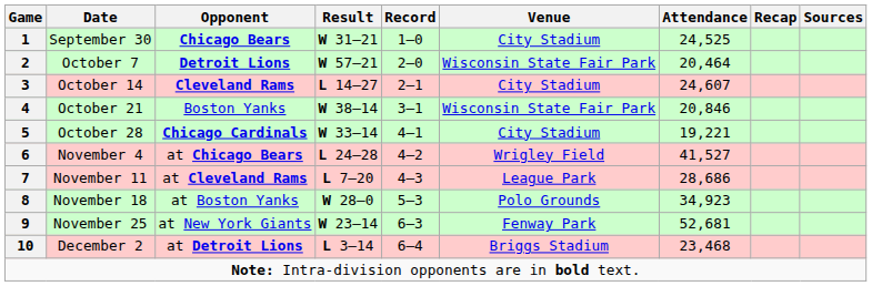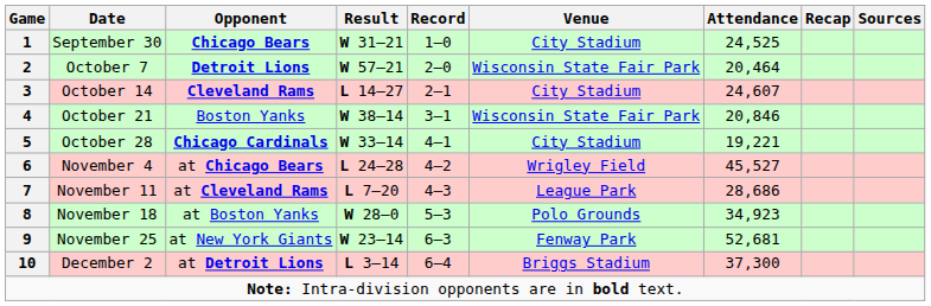6 | Attendance: 41,527 -> 45,527
10 | Attendance: 23,468 -> 37,300
